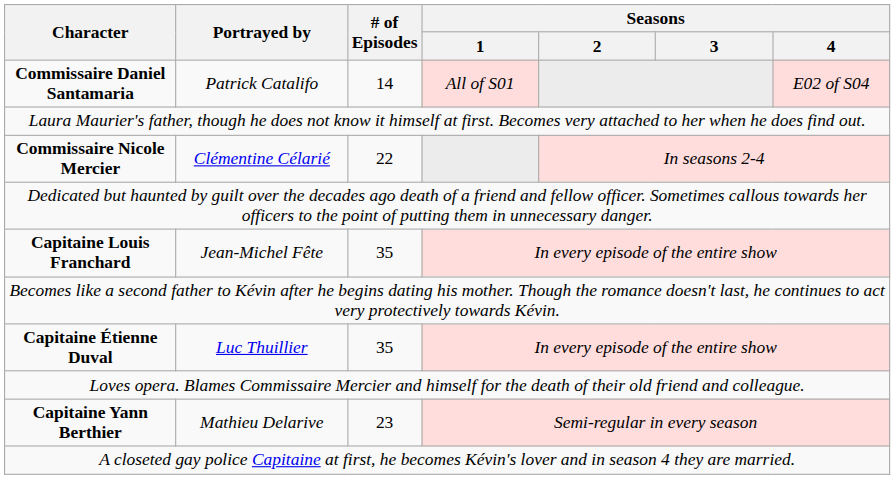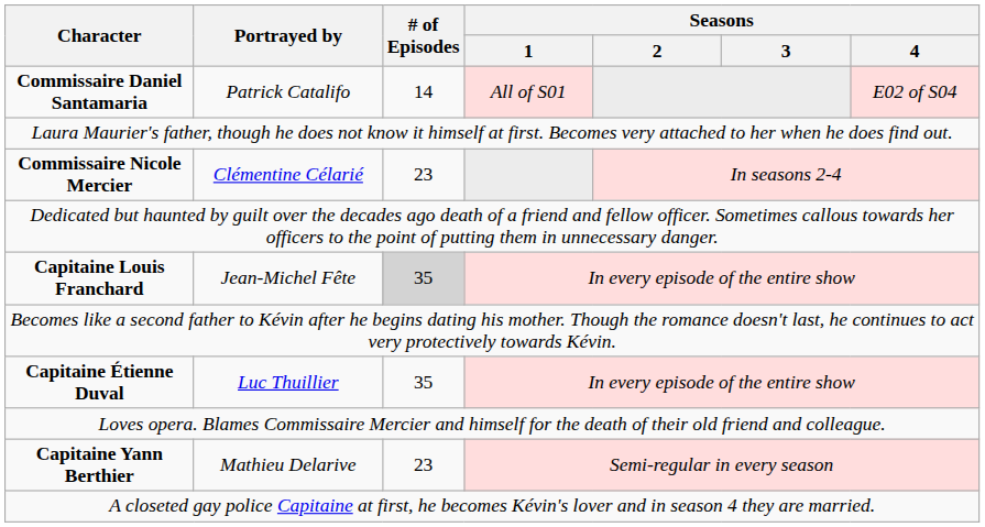Commissaire Nicole Mercier | # of Episodes: 22 -> 23
Capitaine Louis Franchard | # of Episodes: no background -> lightgrey background
